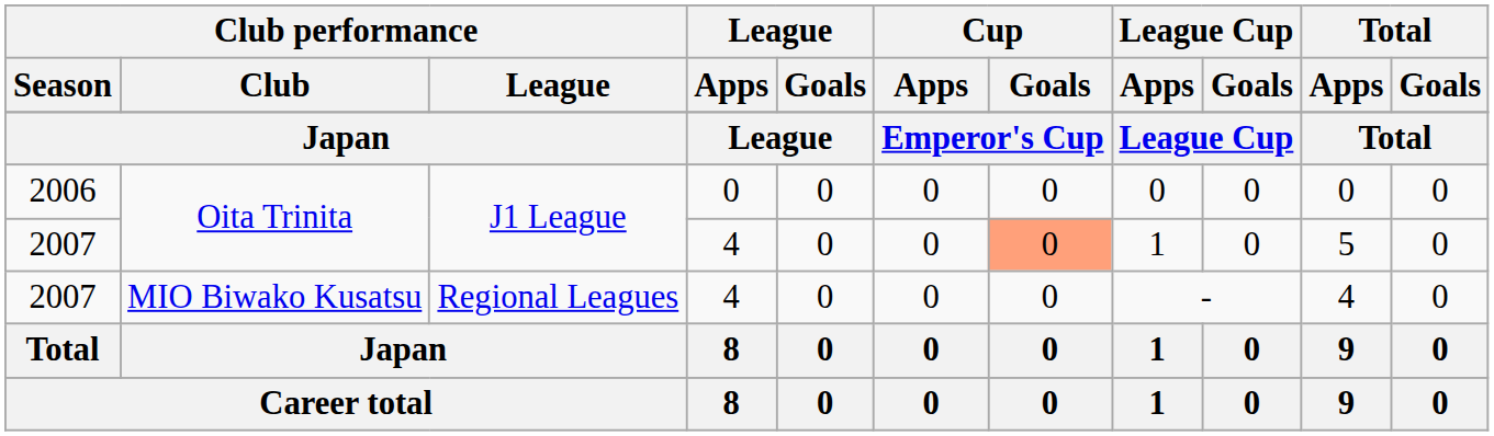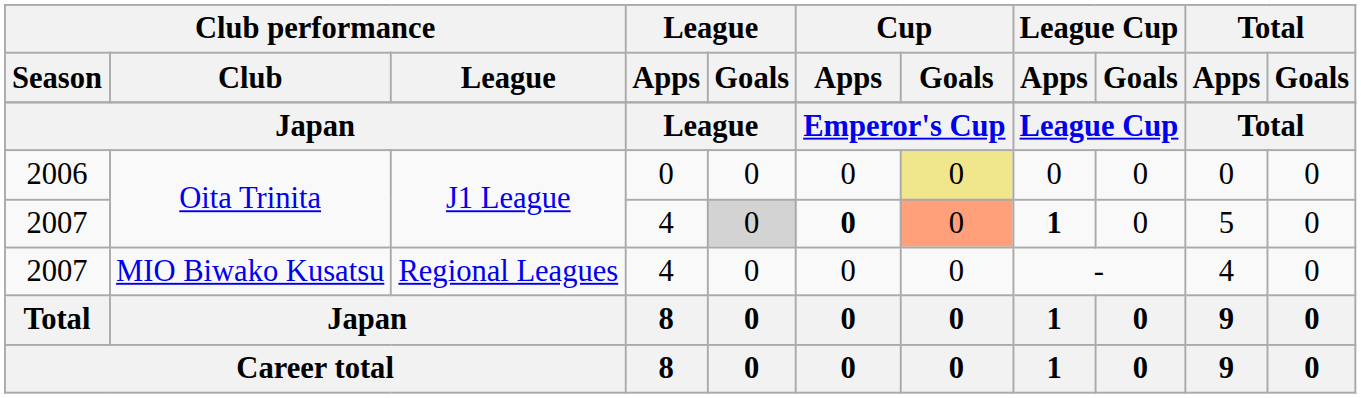2006 | Cup / Goals: no background -> khaki background
2007 / Oita Trinita | League / Goals: no background -> lightgrey background
2007 / Oita Trinita | Cup / Apps: normal -> bold
2007 / Oita Trinita | League Cup / Apps: normal -> bold
